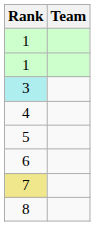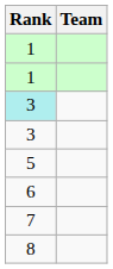row 5 | Rank: 4 -> 3
row 8 | Rank: khaki background -> no background
